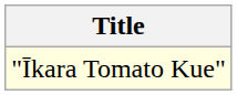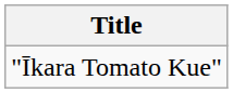row 2 | column 1: lightyellow background -> no background
